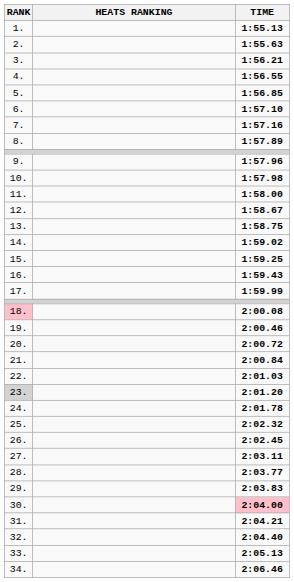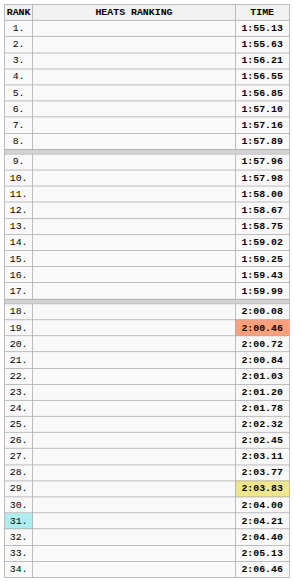18. | RANK: pink background -> no background
19. | TIME: no background -> lightsalmon background
23. | RANK: lightgrey background -> no background
29. | TIME: no background -> khaki background
30. | TIME: pink background -> no background
31. | RANK: no background -> paleturquoise background
